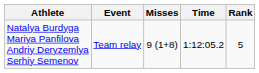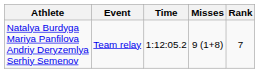columns swapped: Time <-> Misses
row 2 | Rank: 5 -> 7
